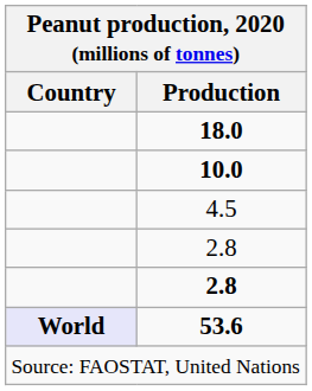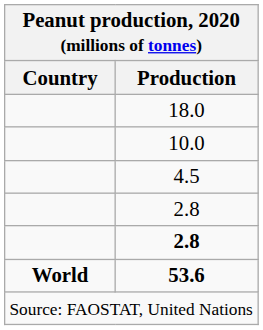row 3 | Production: bold -> normal
row 4 | Production: bold -> normal
row 8 | Country: lavender background -> no background
